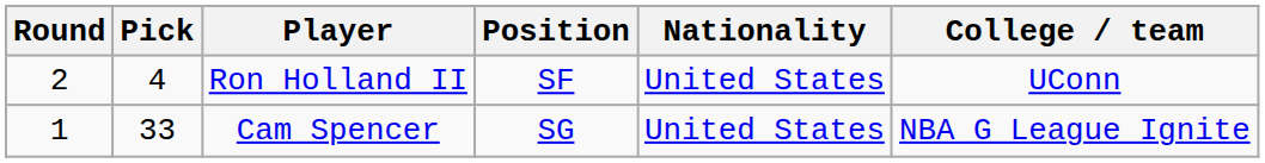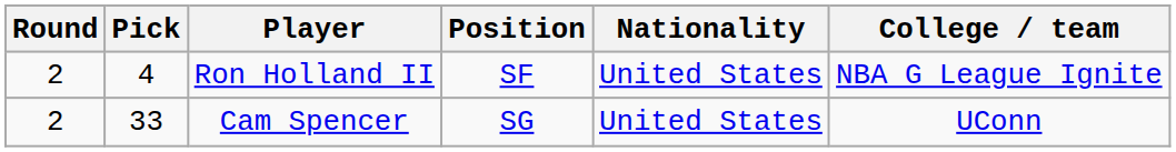Ron Holland II | College / team: UConn -> NBA G League Ignite
Cam Spencer | Round: 1 -> 2
Cam Spencer | College / team: NBA G League Ignite -> UConn
